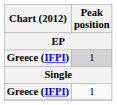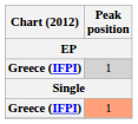row 5 | Peak position: no background -> lightsalmon background
